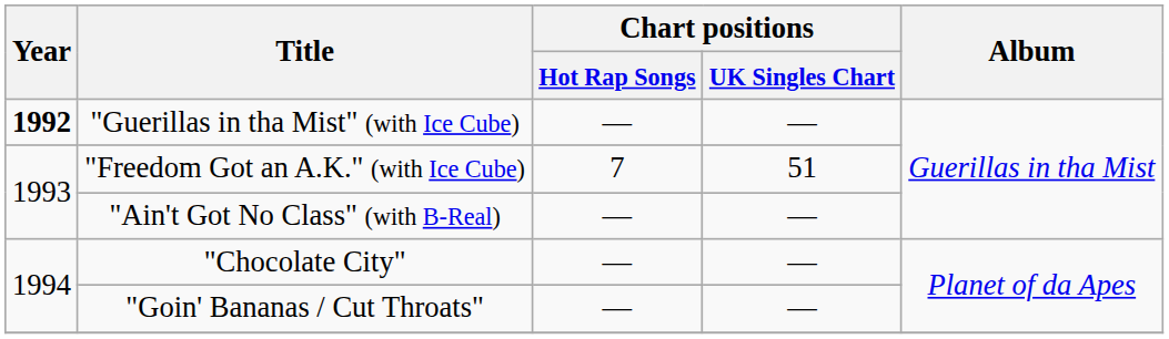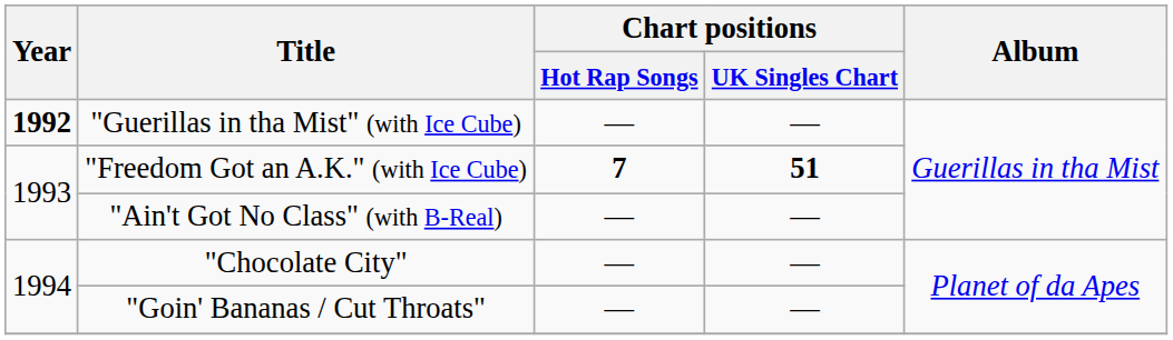"Freedom Got an A.K." (with Ice Cube) | Chart positions / Hot Rap Songs: normal -> bold
"Freedom Got an A.K." (with Ice Cube) | Chart positions / UK Singles Chart: normal -> bold
